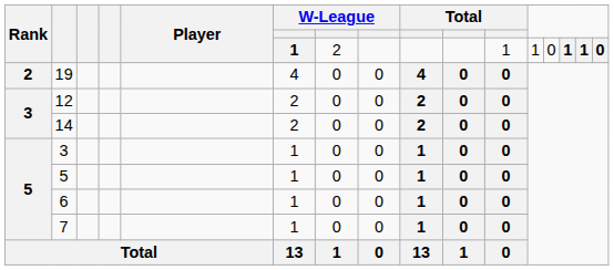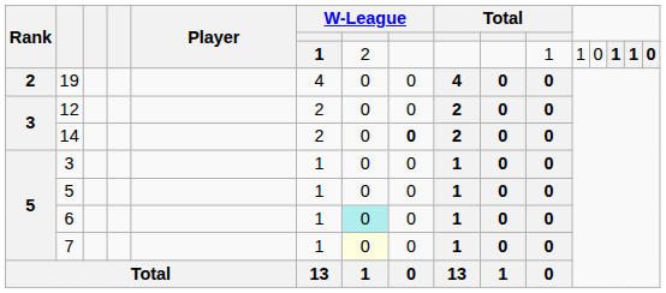14 | column 8: normal -> bold
6 | column 7: no background -> paleturquoise background
7 | column 7: no background -> lightyellow background
